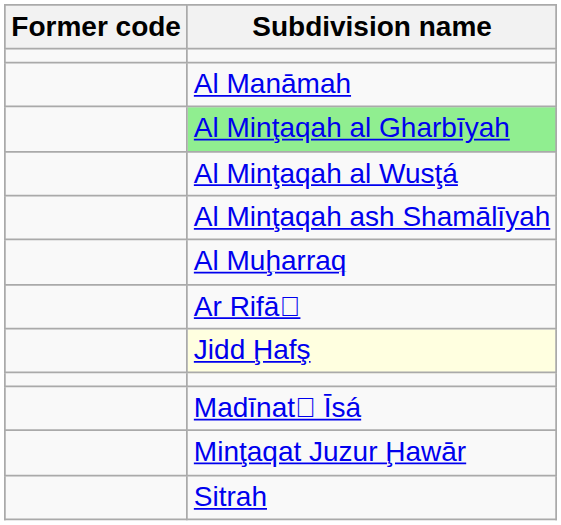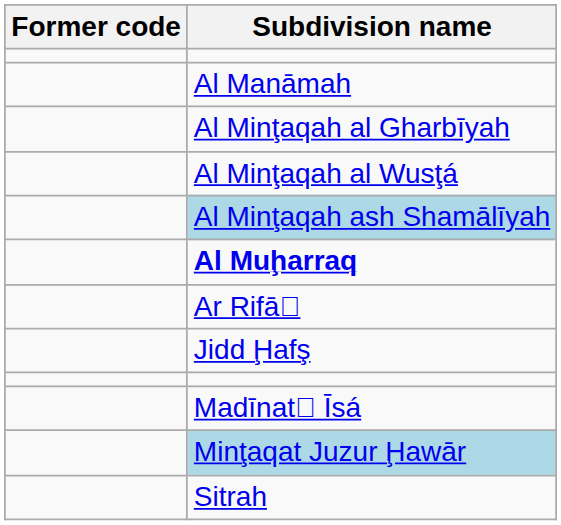row 4 | Subdivision name: lightgreen background -> no background
row 6 | Subdivision name: no background -> lightblue background
row 7 | Subdivision name: normal -> bold
row 9 | Subdivision name: lightyellow background -> no background
row 12 | Subdivision name: no background -> lightblue background
